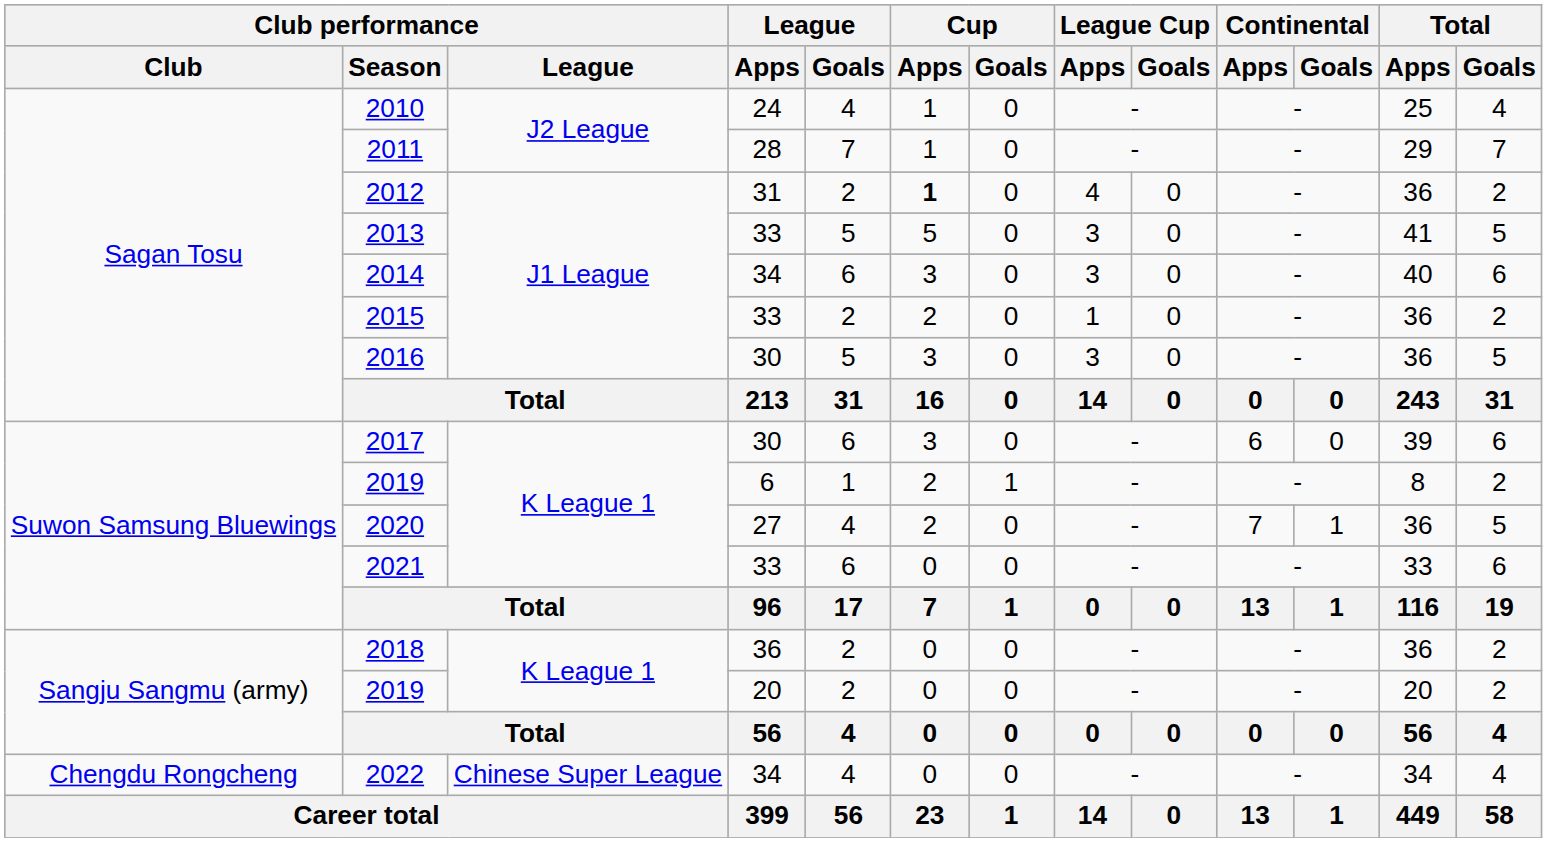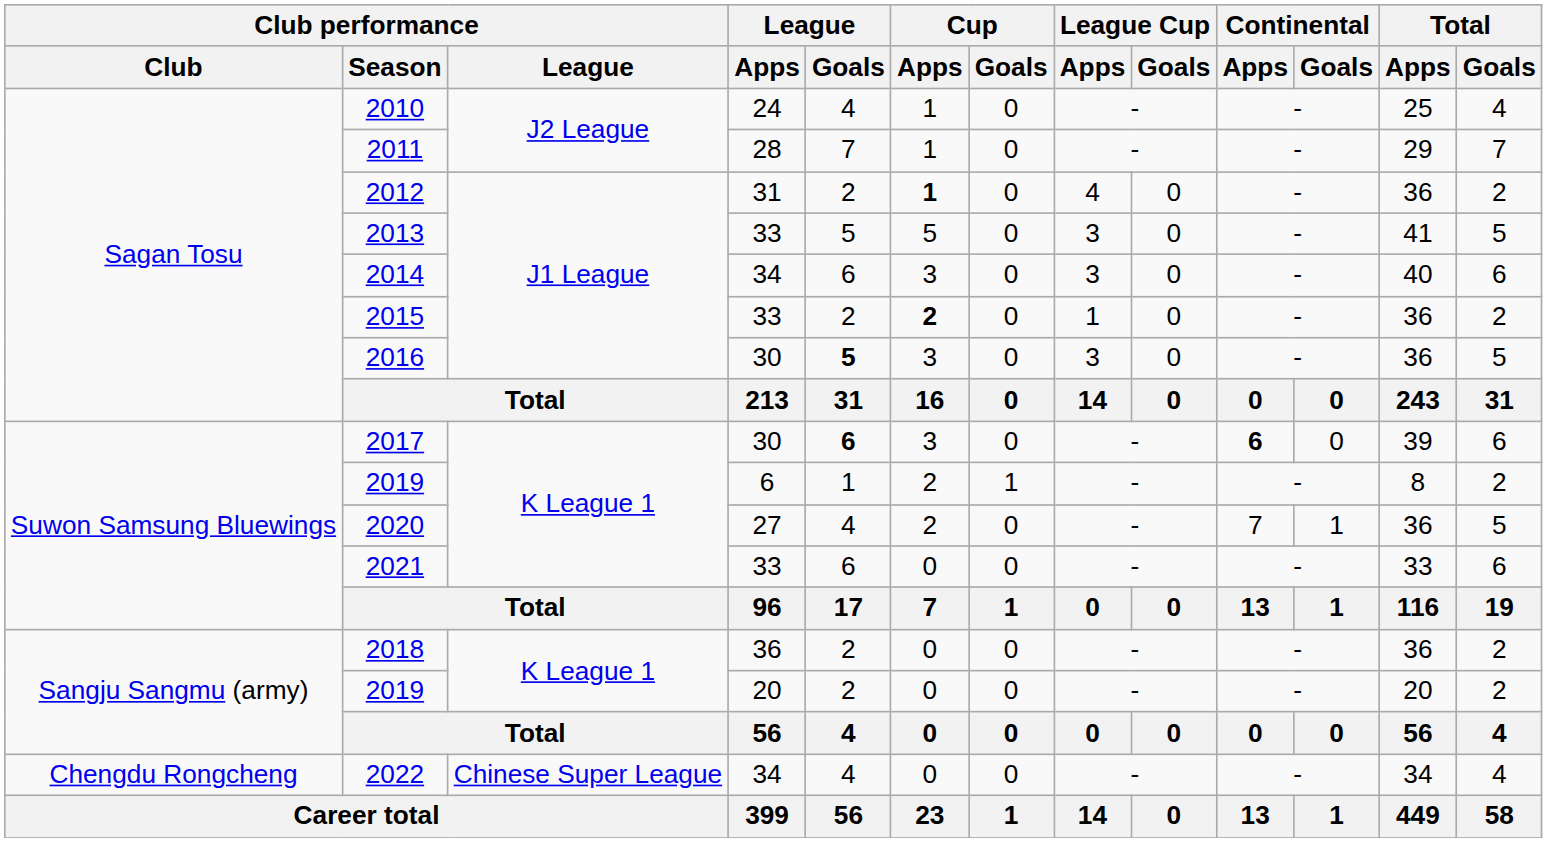2015 | Cup / Apps: normal -> bold
2016 | League / Goals: normal -> bold
2017 | League / Goals: normal -> bold
2017 | Continental / Apps: normal -> bold
